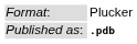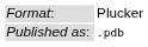Published as: | column 2: bold -> normal
